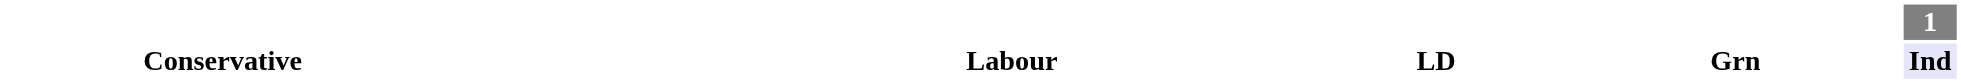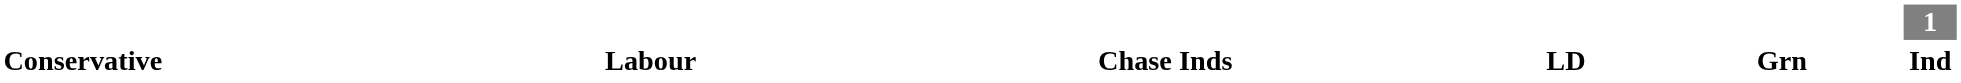+ column: 3 | Chase Inds
Conservative | 1: lavender background -> no background
